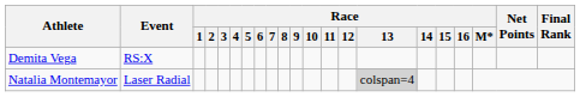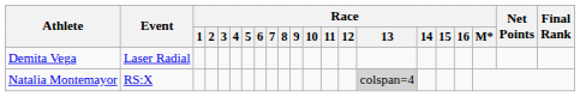Demita Vega | Event: RS:X -> Laser Radial
Natalia Montemayor | Event: Laser Radial -> RS:X
